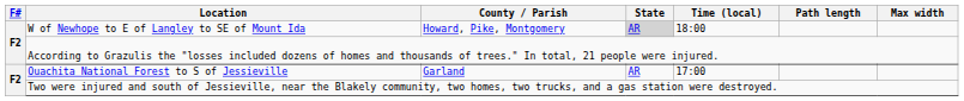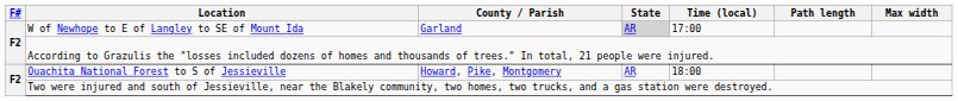W of Newhope to E of Langley to SE of Mount Ida | County / Parish: Howard, Pike, Montgomery -> Garland
W of Newhope to E of Langley to SE of Mount Ida | Time (local): 18:00 -> 17:00
Ouachita National Forest to S of Jessieville | County / Parish: Garland -> Howard, Pike, Montgomery
Ouachita National Forest to S of Jessieville | Time (local): 17:00 -> 18:00
